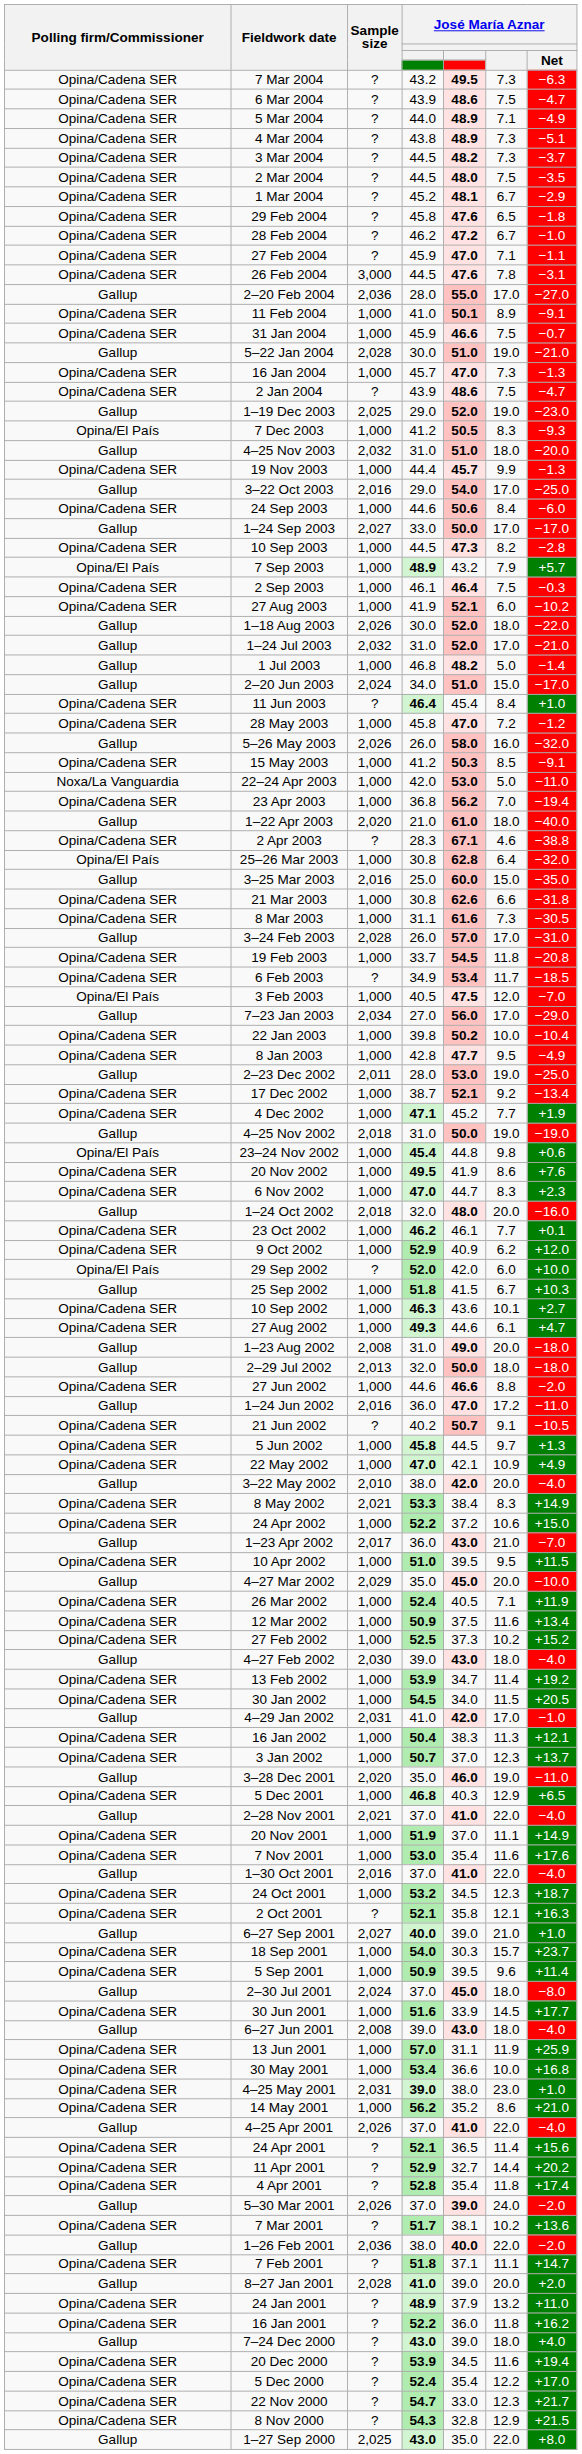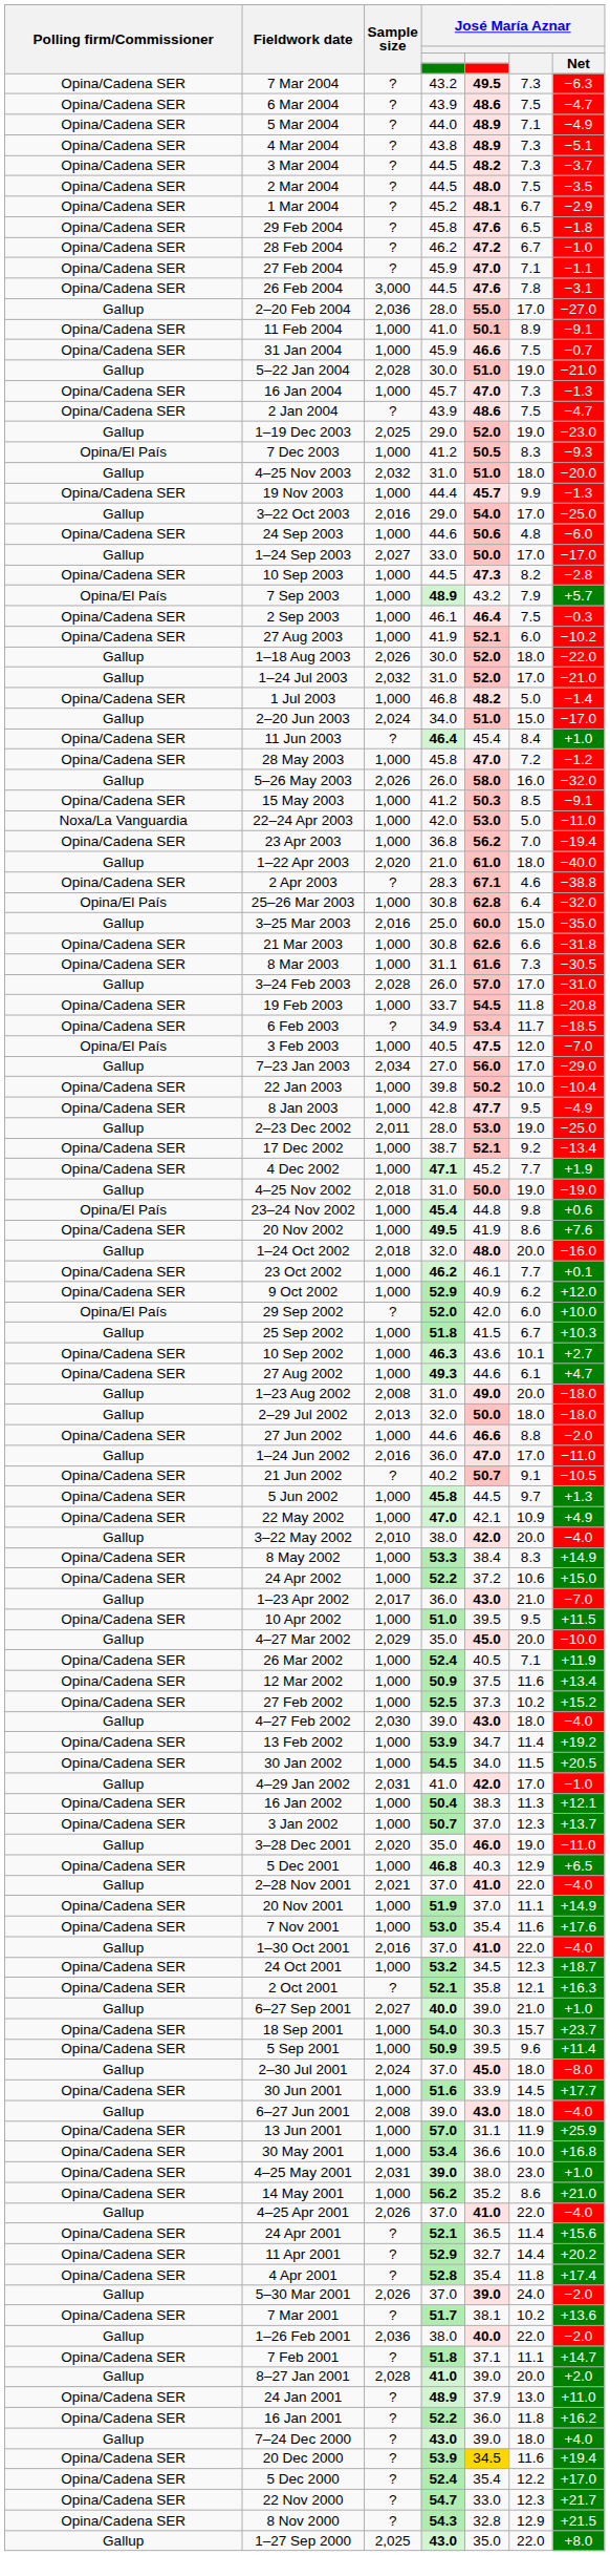24 Sep 2003 | column 6: 8.4 -> 4.8
1 Jul 2003 | Polling firm/Commissioner: Gallup -> Opina/Cadena SER
- row: Opina/Cadena SER | 6 Nov 2002 | 1,000 | 47.0 | 44.7 | 8.3 | +2.3
1–24 Jun 2002 | column 6: 17.2 -> 17.0
8 May 2002 | Sample size: 2,021 -> 1,000
24 Jan 2001 | column 6: 13.2 -> 13.0
20 Dec 2000 | column 5: no background -> gold background
